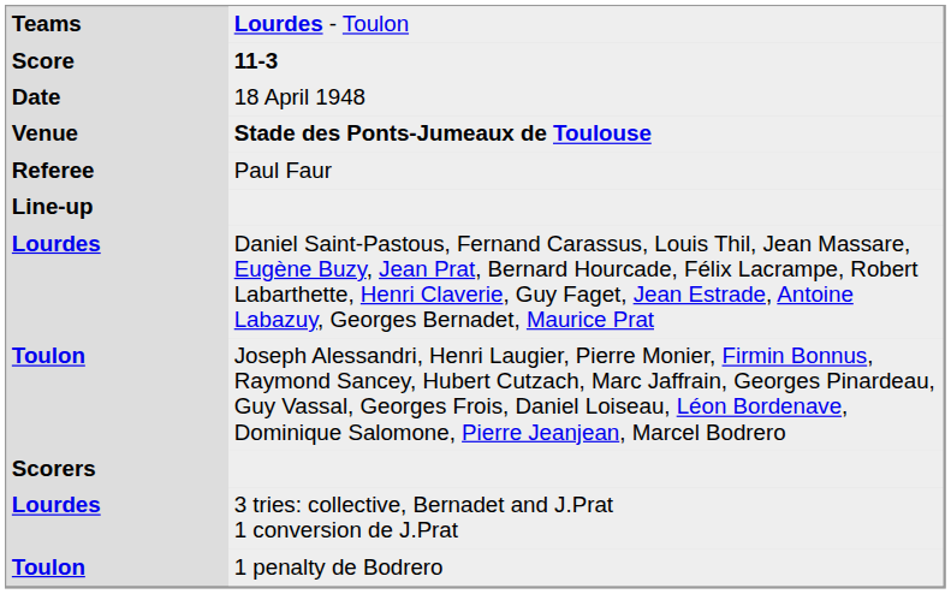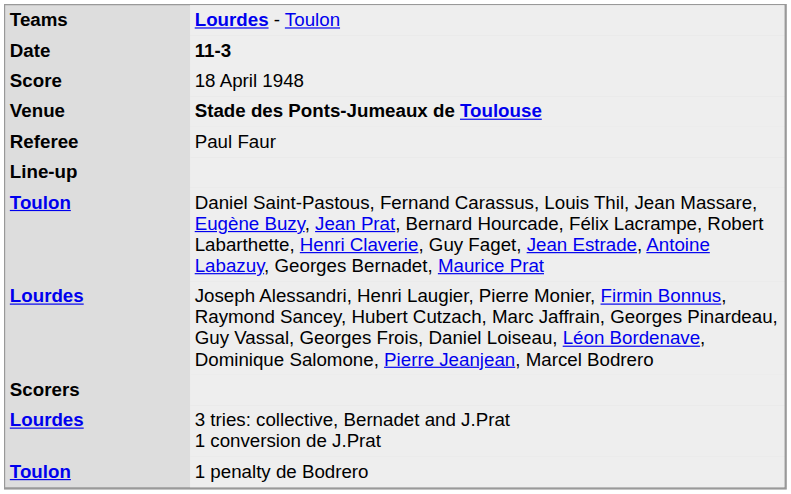row 2 | column 1: Score -> Date
row 3 | column 1: Date -> Score
row 7 | column 1: Lourdes -> Toulon
row 8 | column 1: Toulon -> Lourdes
